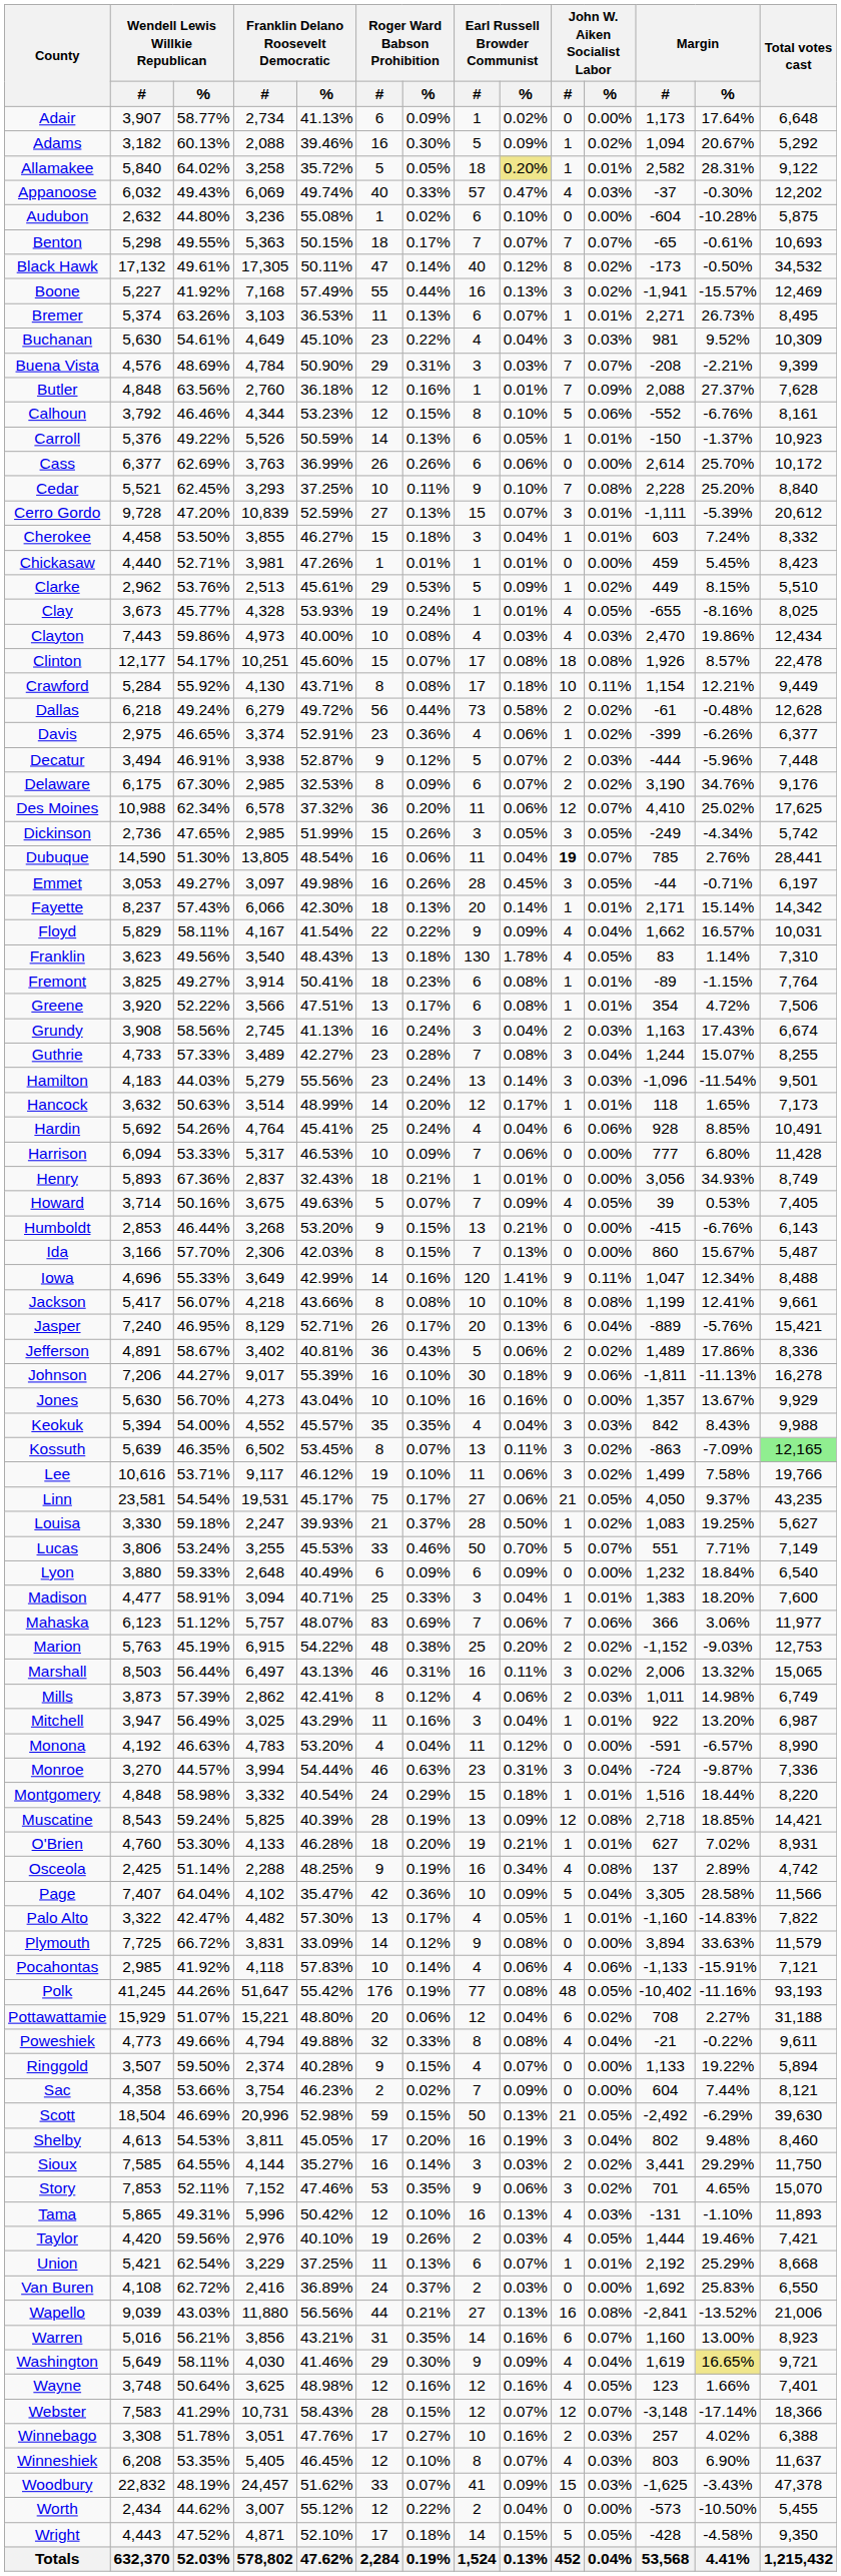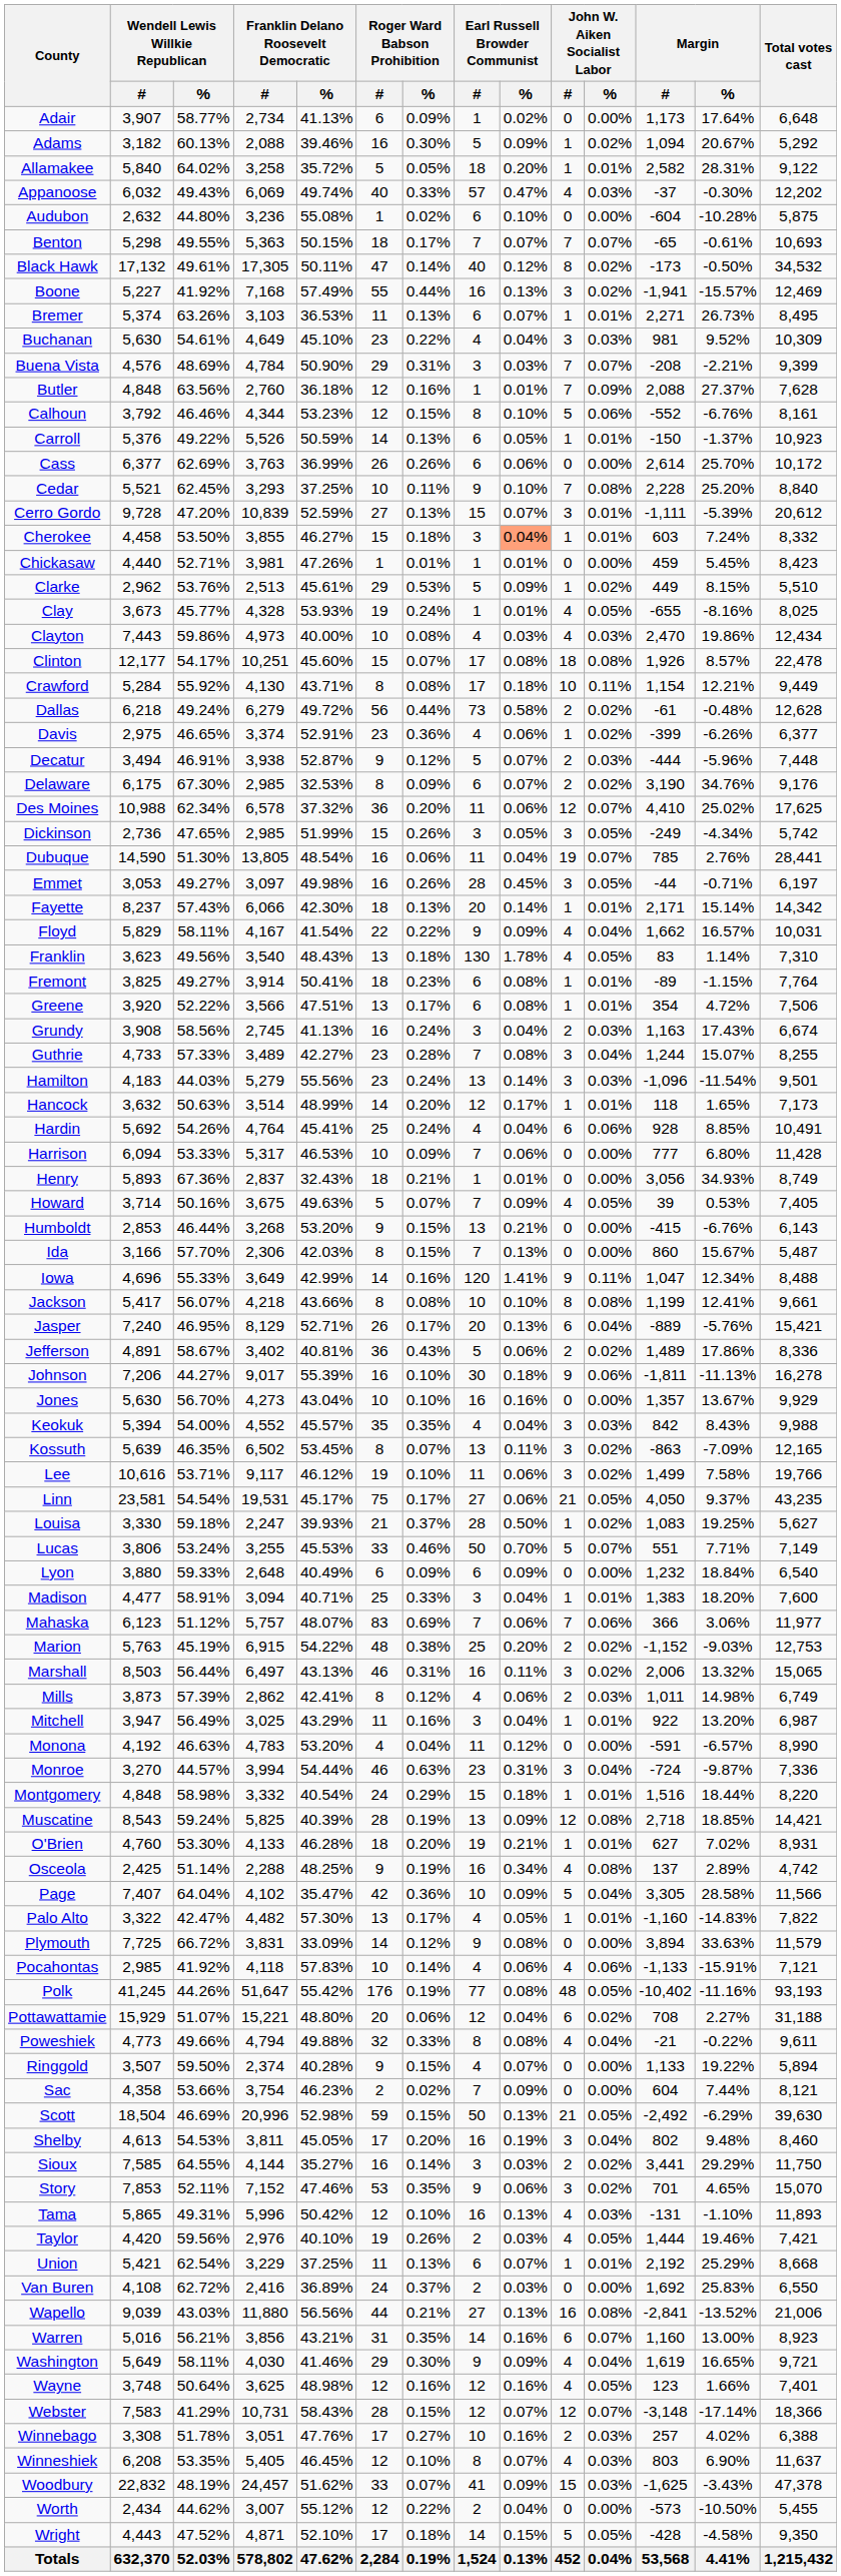Allamakee | Earl Russell Browder Communist / %: khaki background -> no background
Cherokee | Earl Russell Browder Communist / %: no background -> lightsalmon background
Dubuque | John W. Aiken Socialist Labor / #: bold -> normal
Kossuth | Total votes cast: lightgreen background -> no background
Washington | Margin / %: khaki background -> no background
